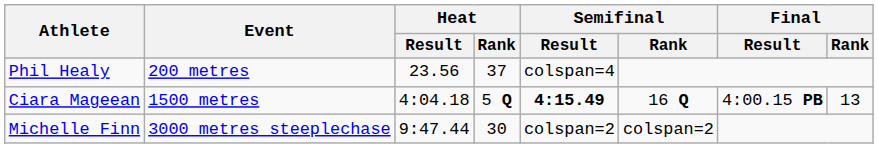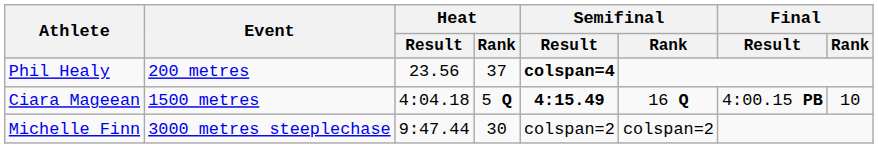Phil Healy | Semifinal / Result: normal -> bold
Ciara Mageean | Final / Rank: 13 -> 10
